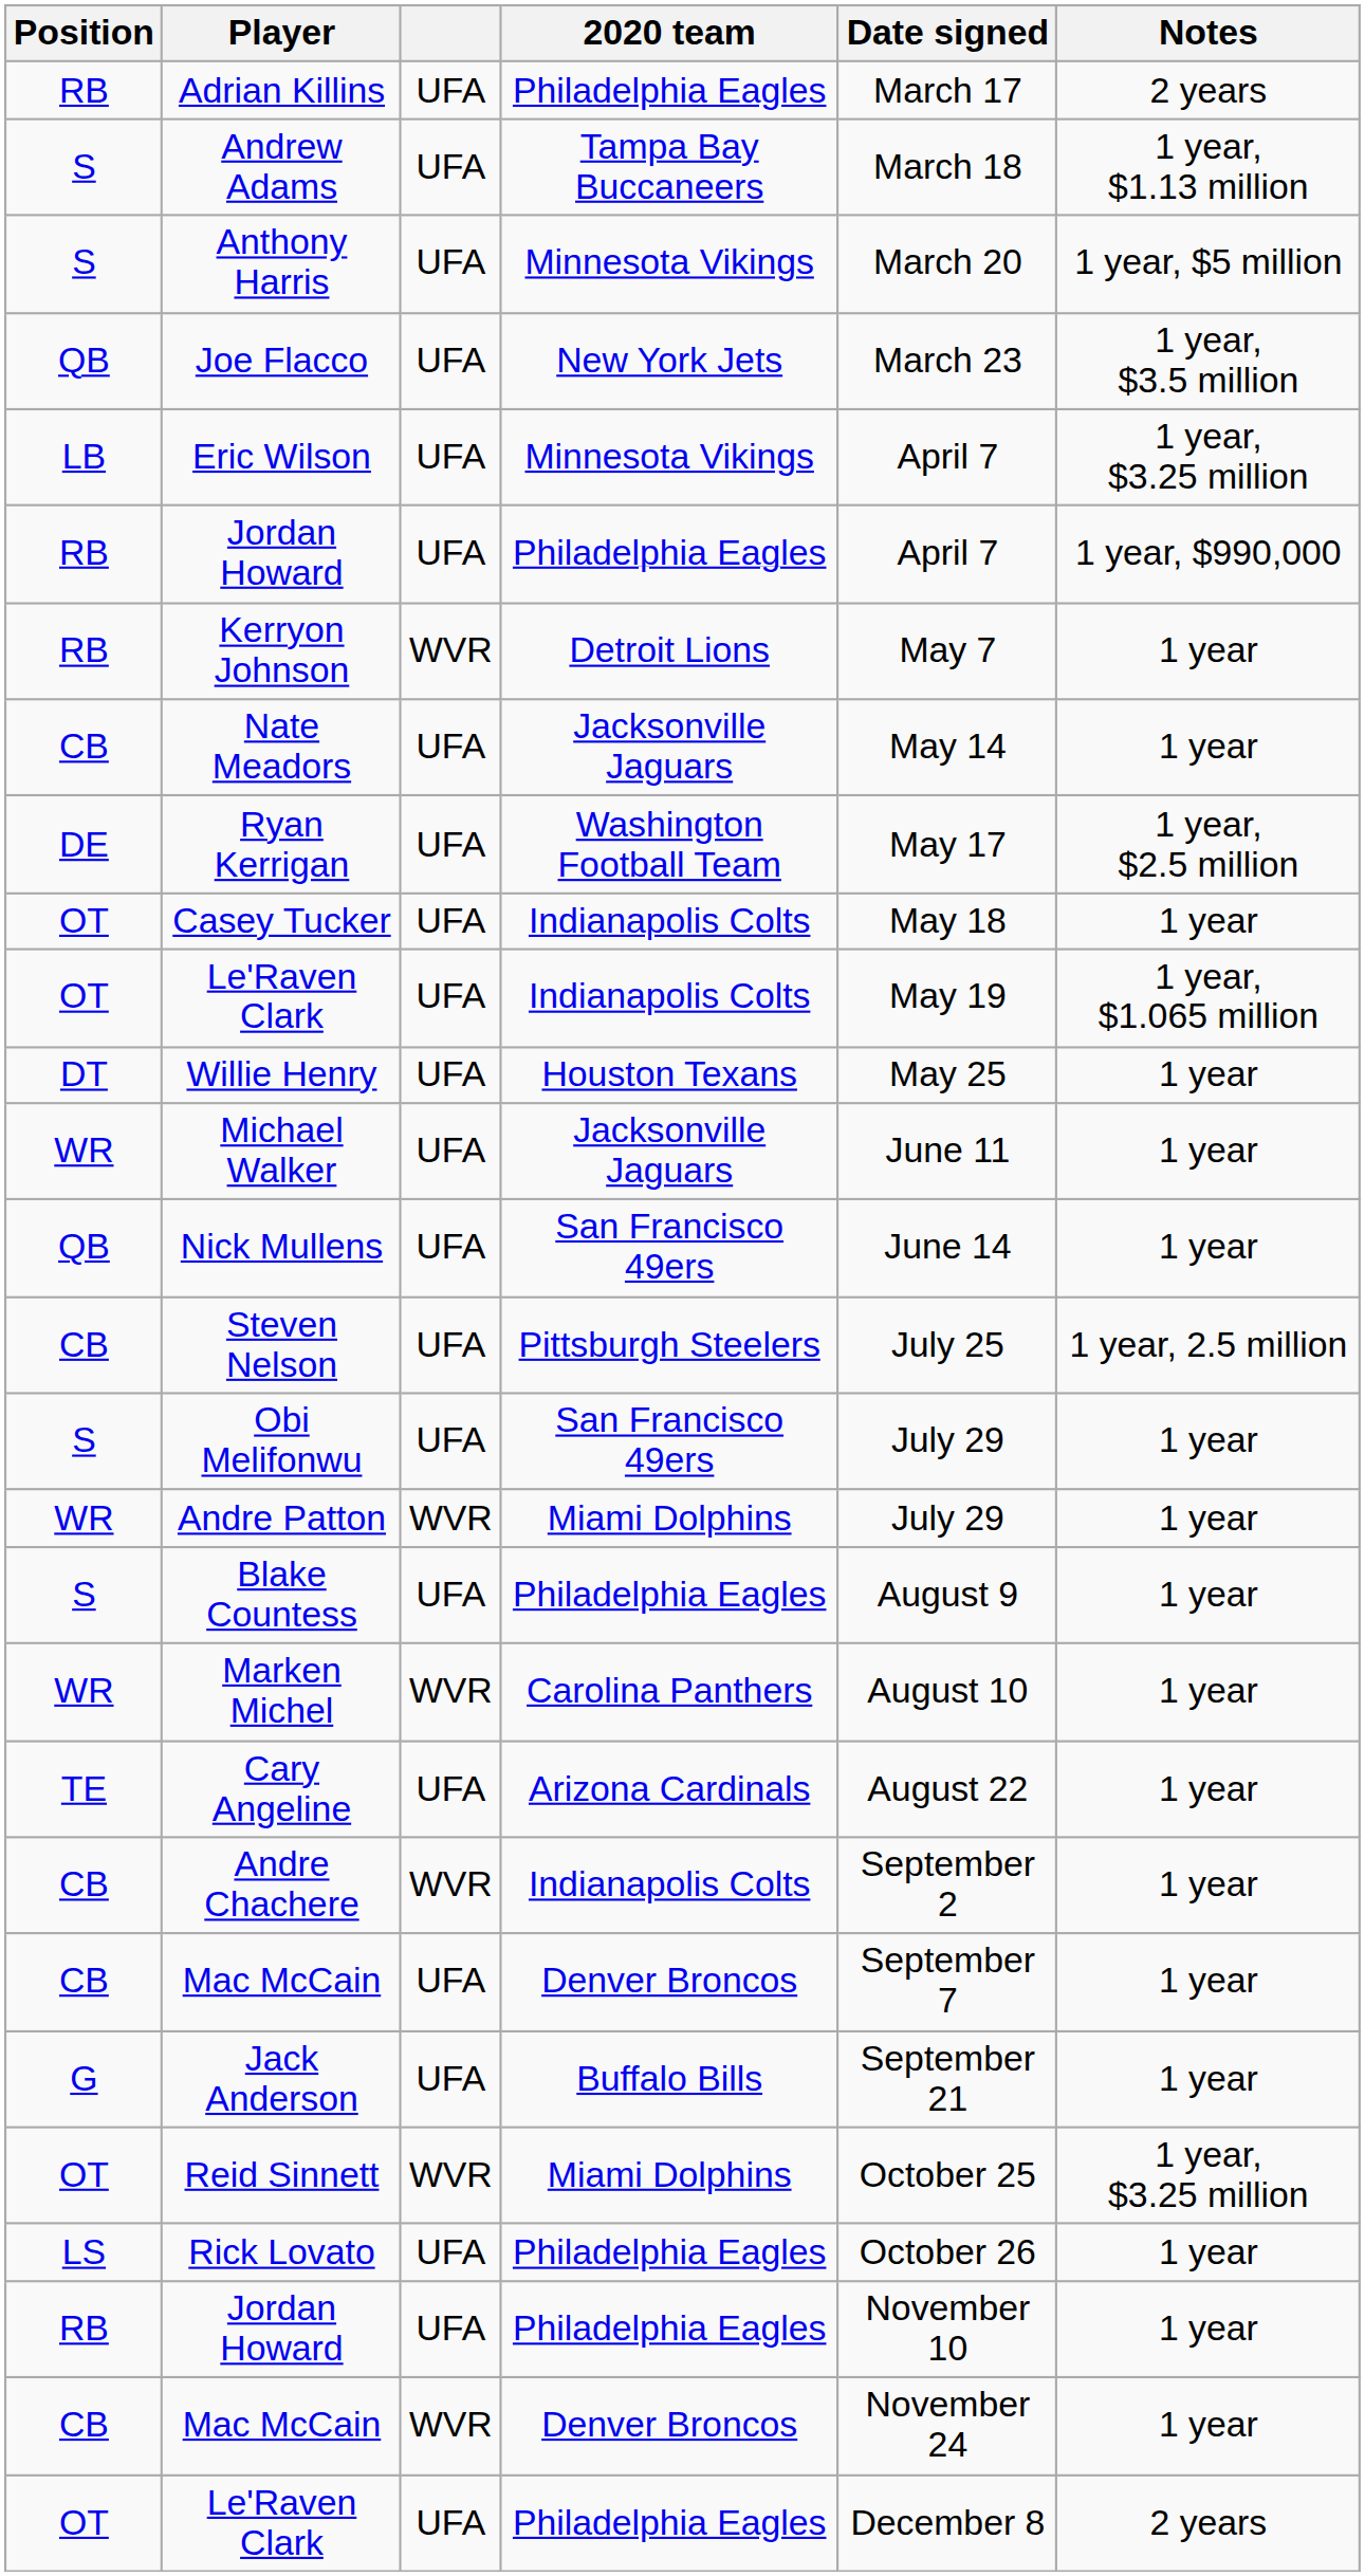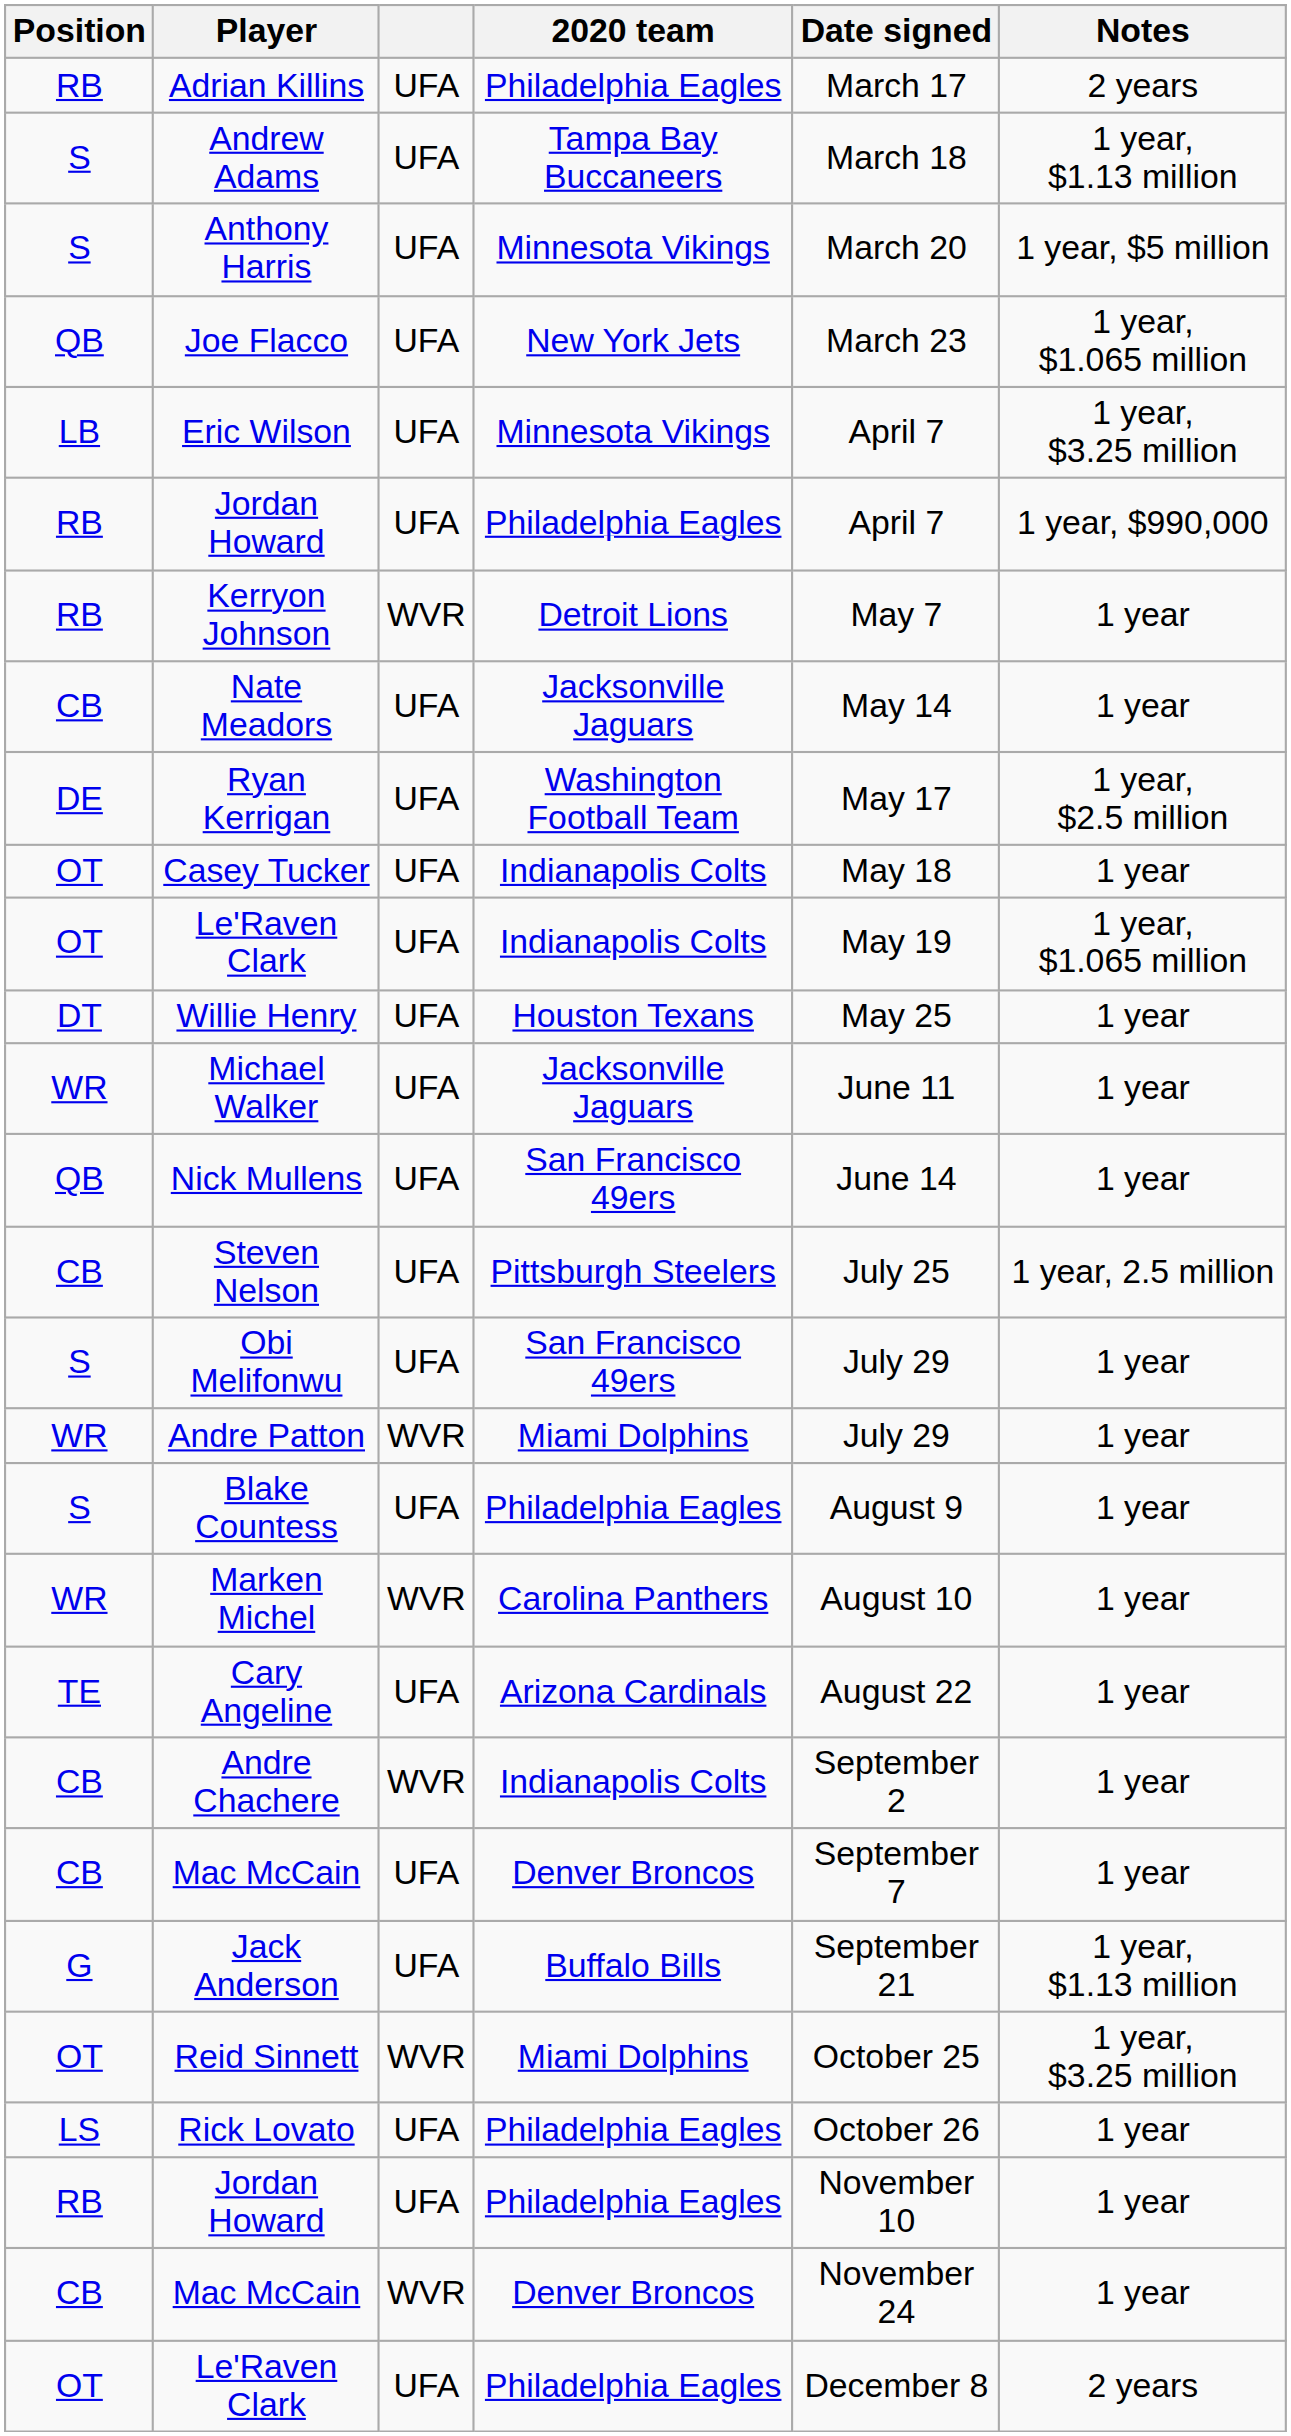Joe Flacco | Notes: 1 year, $3.5 million -> 1 year, $1.065 million
Jack Anderson | Notes: 1 year -> 1 year, $1.13 million
